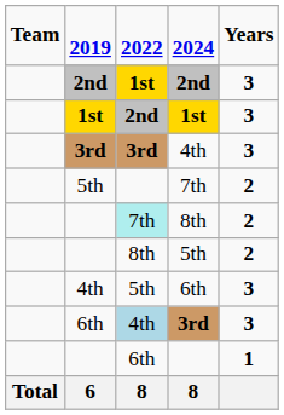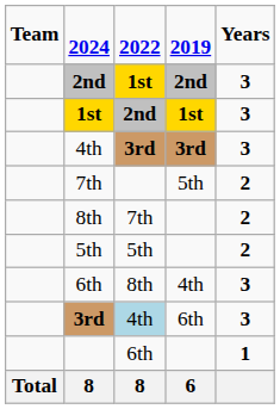columns swapped: 2019 <-> 2024
row 6 | 2022: paleturquoise background -> no background
row 7 | 2022: 8th -> 5th
row 8 | 2022: 5th -> 8th
